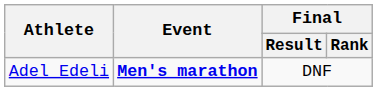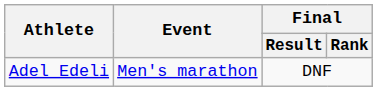Adel Edeli | Event: bold -> normal
